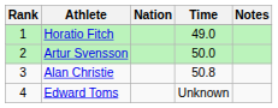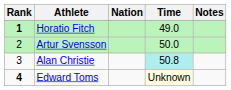Horatio Fitch | Rank: normal -> bold
Alan Christie | Time: no background -> paleturquoise background
Edward Toms | Rank: normal -> bold
Edward Toms | Time: no background -> lightyellow background
